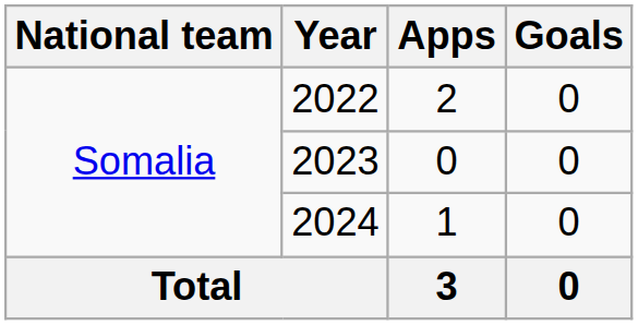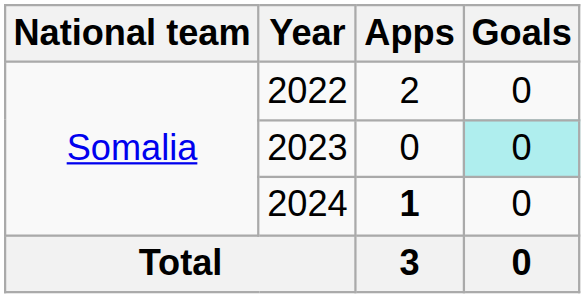2023 | Goals: no background -> paleturquoise background
2024 | Apps: normal -> bold
